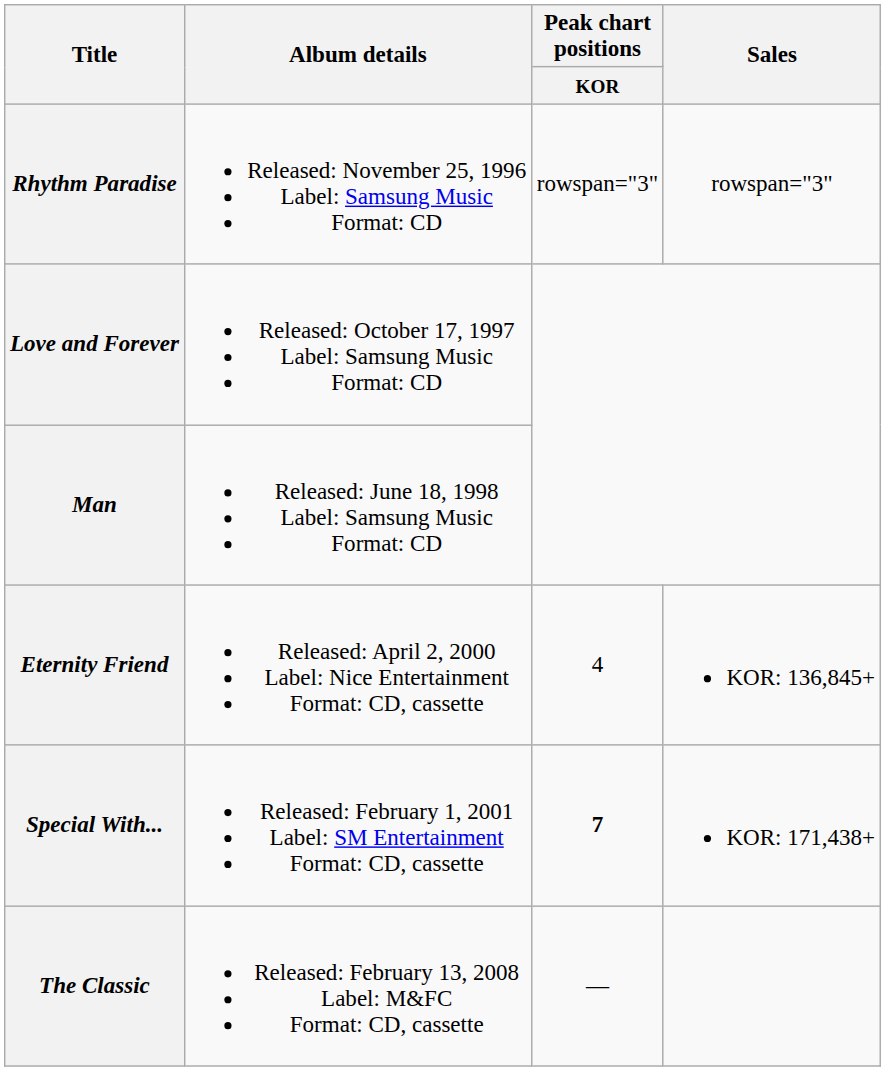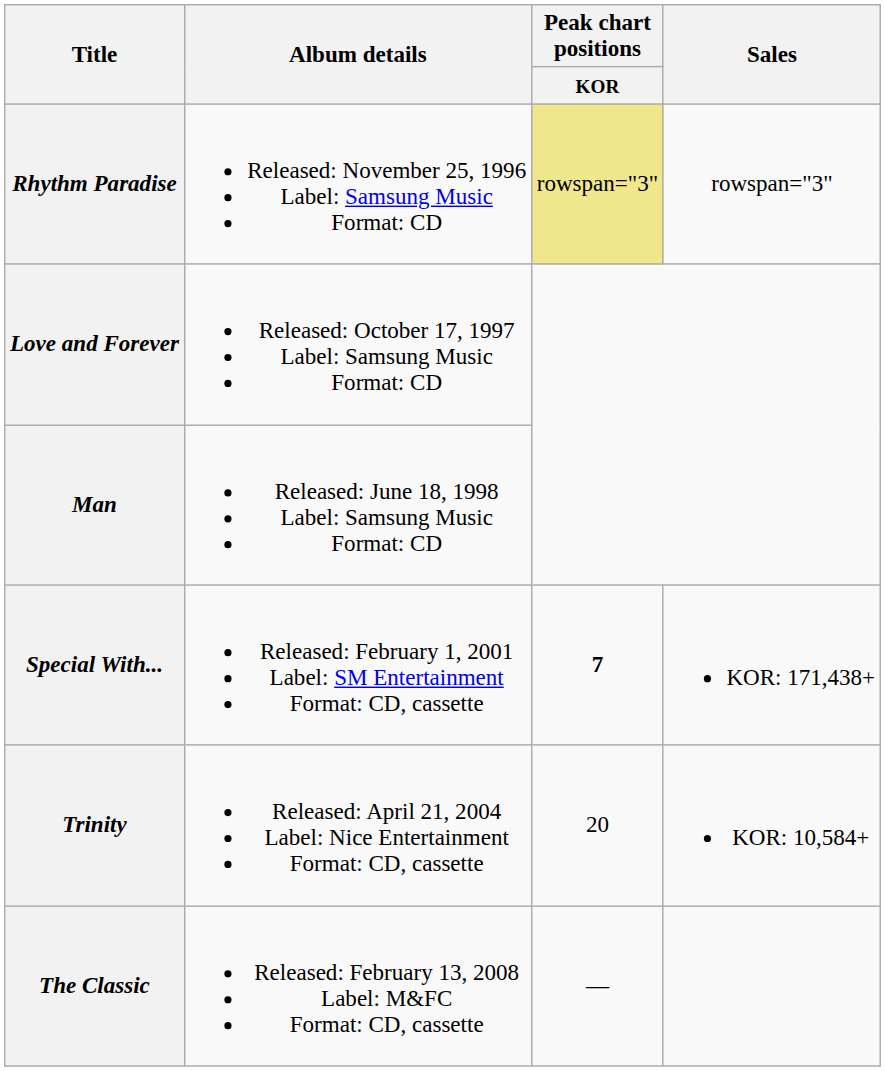Rhythm Paradise | Peak chart positions / KOR: no background -> khaki background
- row: Eternity Friend | Released: April 2, 2000 Label: Nice Entertainment Format: CD, cassette | 4 | KOR: 136,845+
+ row: Trinity | Released: April 21, 2004 Label: Nice Entertainment Format: CD, cassette | 20 | KOR: 10,584+
